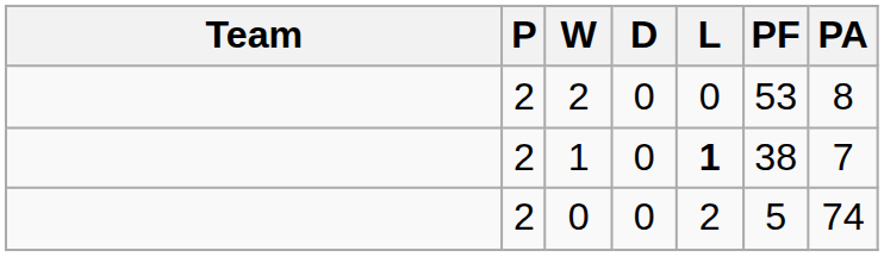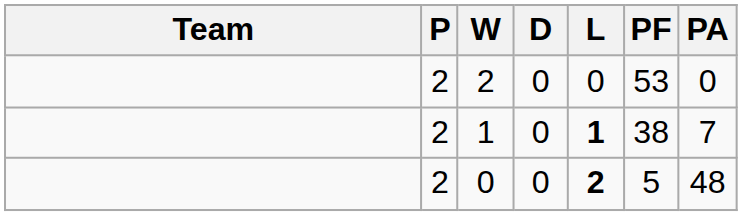row 2 | PA: 8 -> 0
row 4 | L: normal -> bold
row 4 | PA: 74 -> 48
